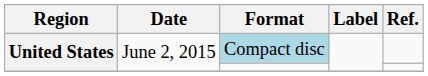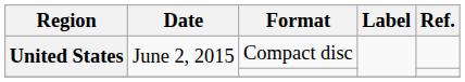Compact disc | Format: lightblue background -> no background
